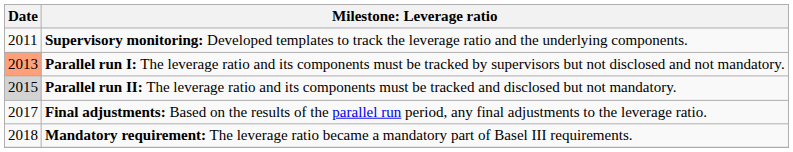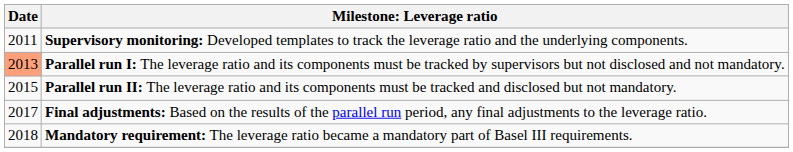row 4 | Date: lightgrey background -> no background
